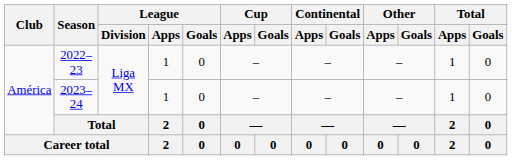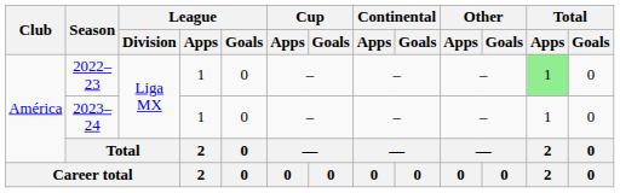2022–23 | Total / Apps: no background -> lightgreen background
